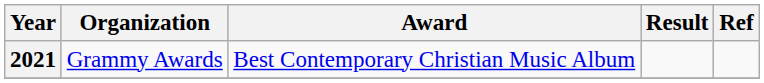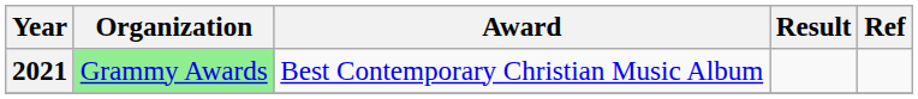2021 | Organization: no background -> lightgreen background
